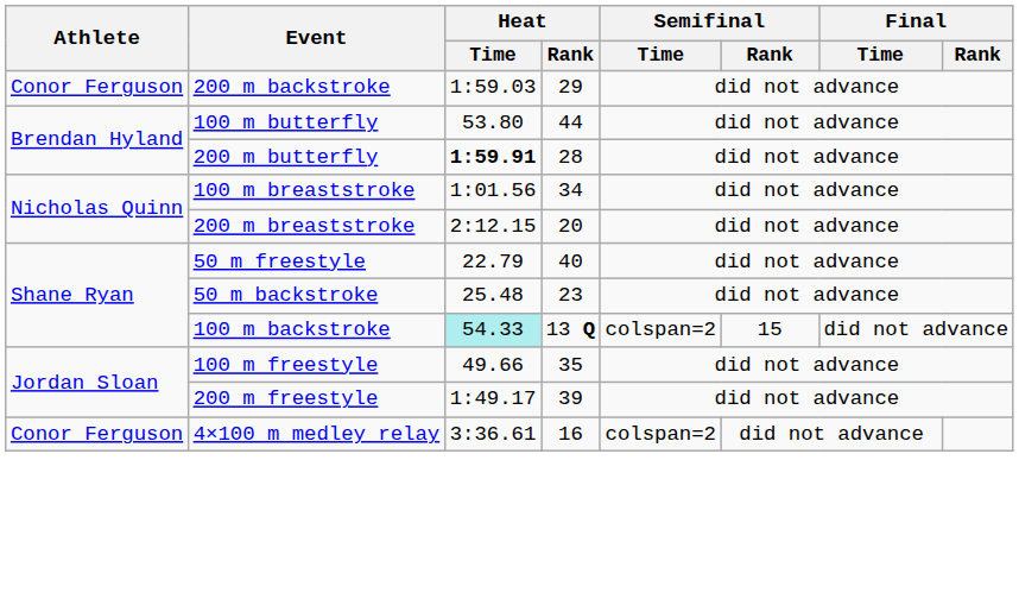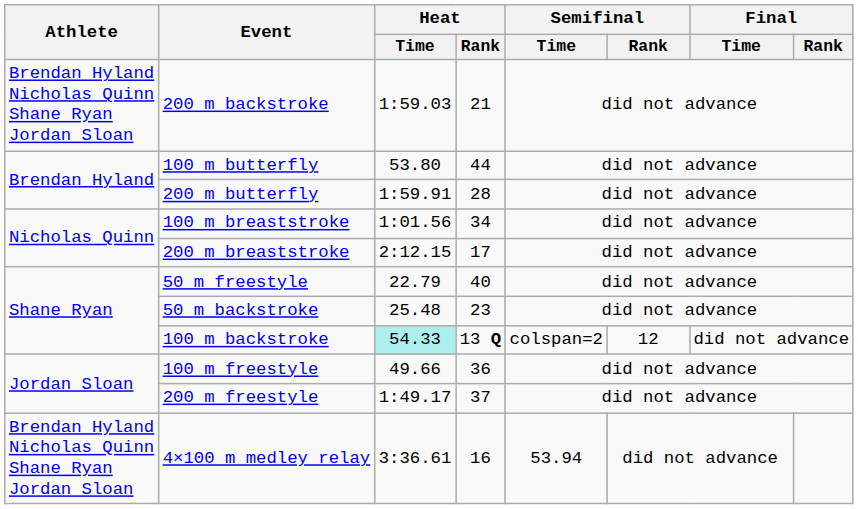200 m backstroke | Athlete: Conor Ferguson -> Brendan Hyland Nicholas Quinn Shane Ryan Jordan Sloan
200 m backstroke | Heat / Rank: 29 -> 21
200 m butterfly | Heat / Time: bold -> normal
200 m breaststroke | Heat / Rank: 20 -> 17
100 m backstroke | Semifinal / Rank: 15 -> 12
100 m freestyle | Heat / Rank: 35 -> 36
200 m freestyle | Heat / Rank: 39 -> 37
4×100 m medley relay | Athlete: Conor Ferguson -> Brendan Hyland Nicholas Quinn Shane Ryan Jordan Sloan
4×100 m medley relay | Semifinal / Time: colspan=2 -> 53.94
